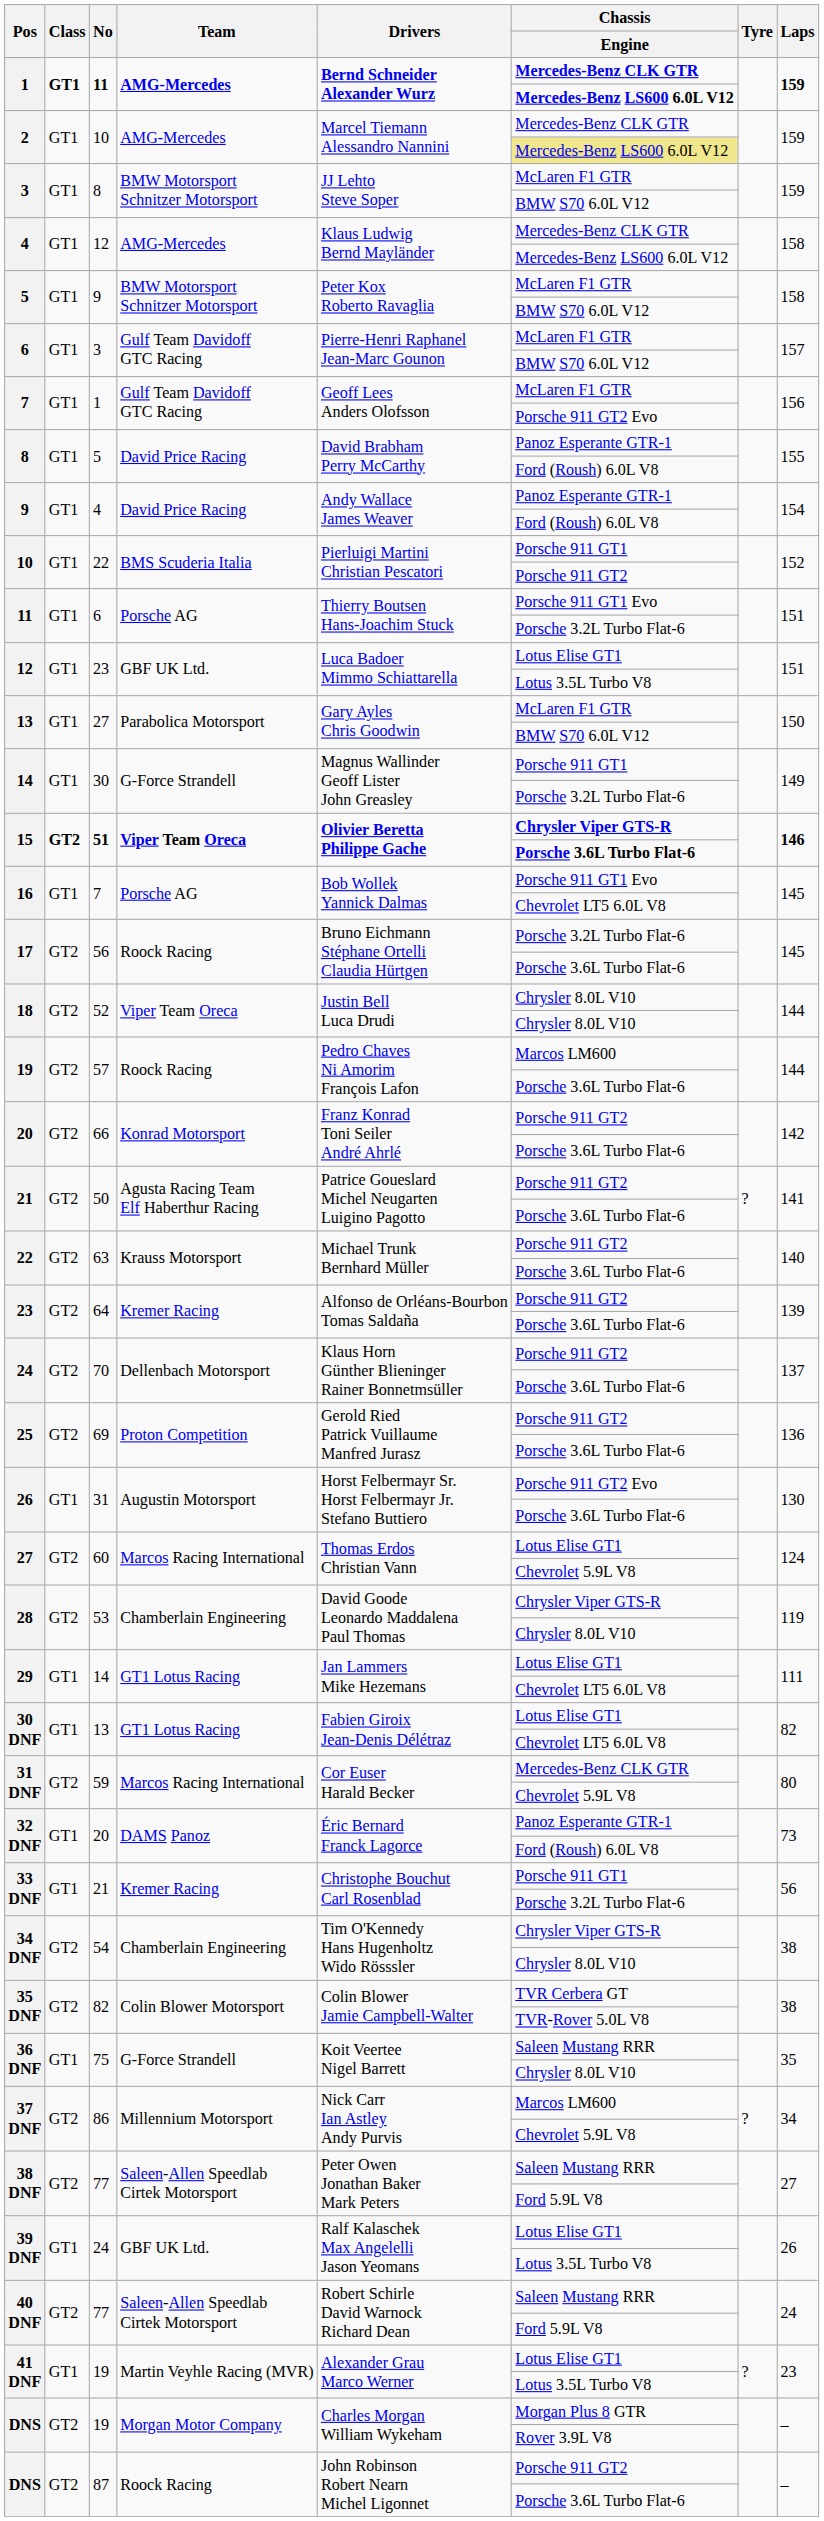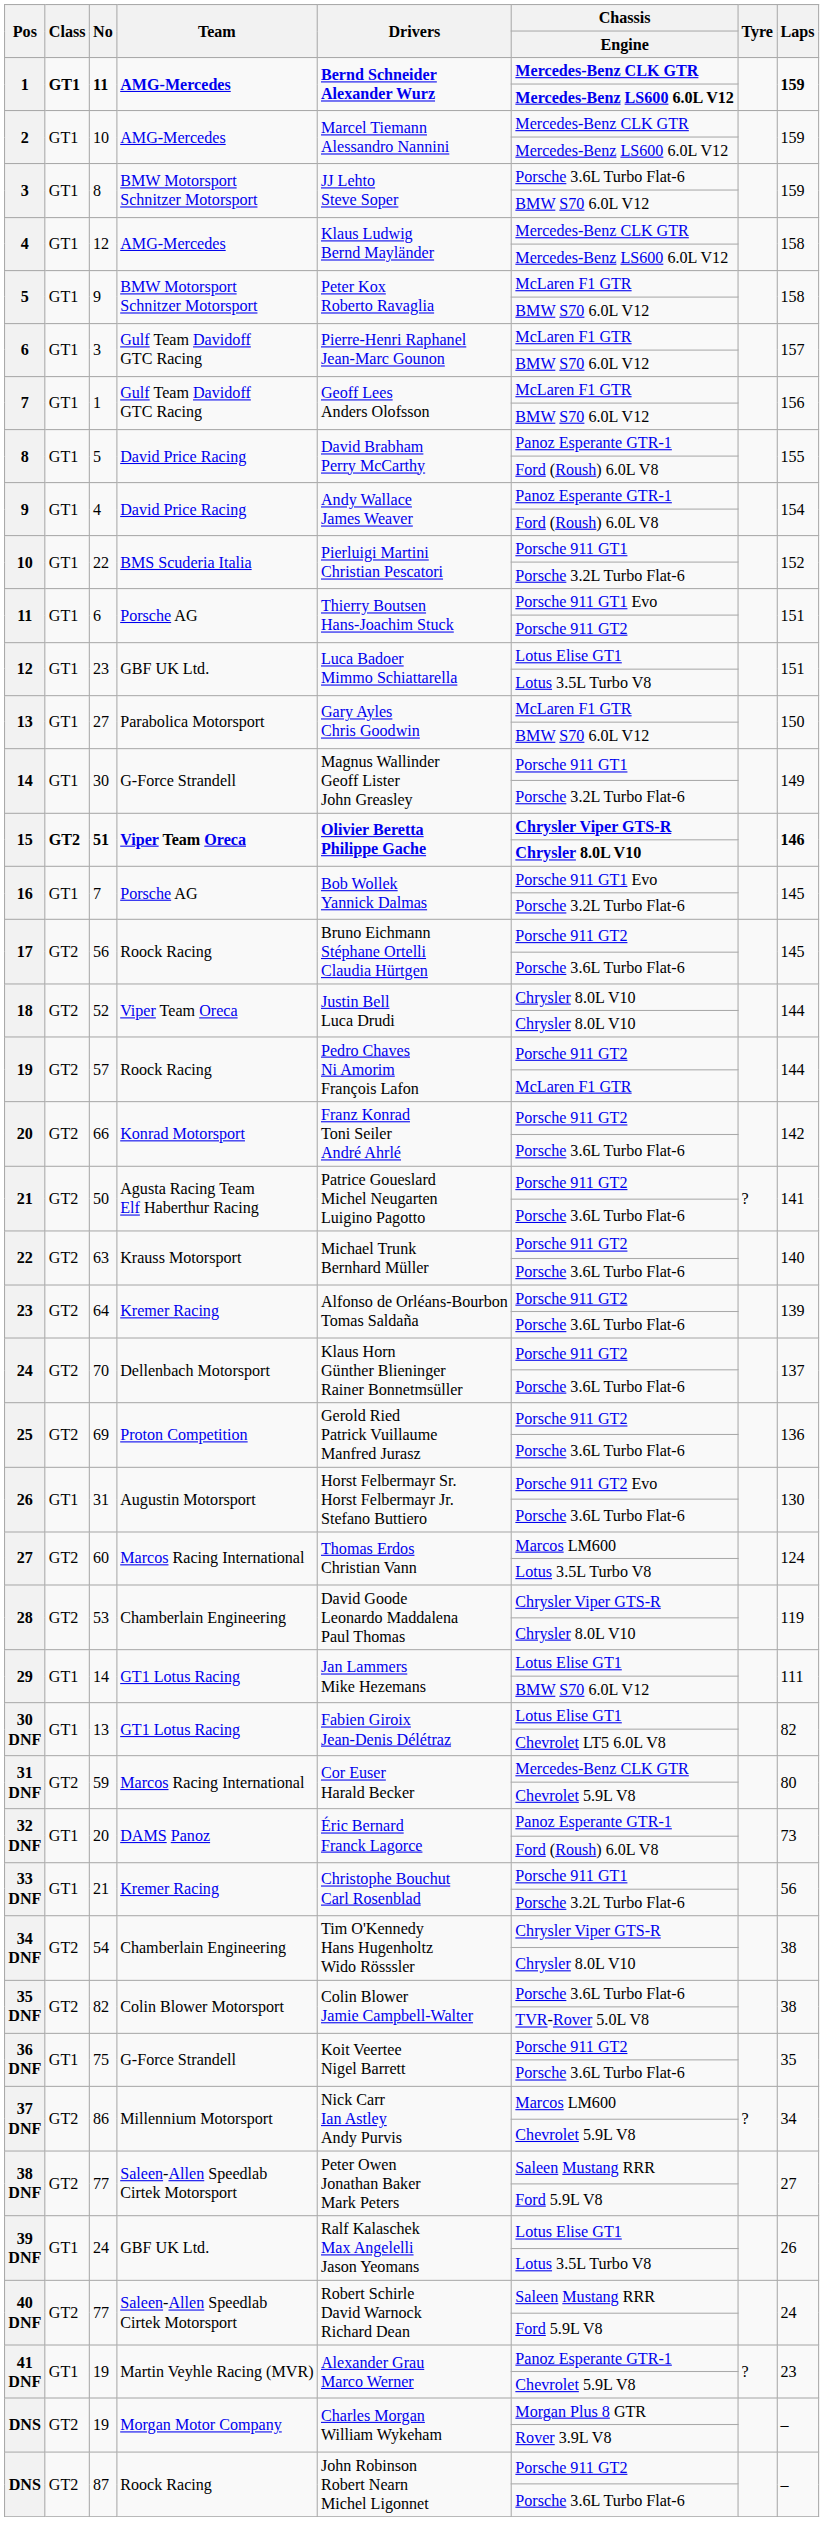row 6 | Chassis / Engine: khaki background -> no background
row 7 | Chassis / Engine: McLaren F1 GTR -> Porsche 3.6L Turbo Flat-6
row 16 | Chassis / Engine: Porsche 911 GT2 Evo -> BMW S70 6.0L V12
row 22 | Chassis / Engine: Porsche 911 GT2 -> Porsche 3.2L Turbo Flat-6
row 24 | Chassis / Engine: Porsche 3.2L Turbo Flat-6 -> Porsche 911 GT2
row 32 | Chassis / Engine: Porsche 3.6L Turbo Flat-6 -> Chrysler 8.0L V10
row 34 | Chassis / Engine: Chevrolet LT5 6.0L V8 -> Porsche 3.2L Turbo Flat-6
row 35 | Chassis / Engine: Porsche 3.2L Turbo Flat-6 -> Porsche 911 GT2
row 39 | Chassis / Engine: Marcos LM600 -> Porsche 911 GT2
row 40 | Chassis / Engine: Porsche 3.6L Turbo Flat-6 -> McLaren F1 GTR
row 55 | Chassis / Engine: Lotus Elise GT1 -> Marcos LM600
row 56 | Chassis / Engine: Chevrolet 5.9L V8 -> Lotus 3.5L Turbo V8
row 60 | Chassis / Engine: Chevrolet LT5 6.0L V8 -> BMW S70 6.0L V12
row 71 | Chassis / Engine: TVR Cerbera GT -> Porsche 3.6L Turbo Flat-6
row 73 | Chassis / Engine: Saleen Mustang RRR -> Porsche 911 GT2
row 74 | Chassis / Engine: Chrysler 8.0L V10 -> Porsche 3.6L Turbo Flat-6
row 83 | Chassis / Engine: Lotus Elise GT1 -> Panoz Esperante GTR-1
row 84 | Chassis / Engine: Lotus 3.5L Turbo V8 -> Chevrolet 5.9L V8
